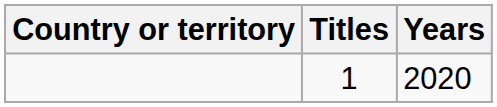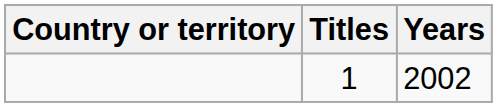row 2 | Years: 2020 -> 2002
